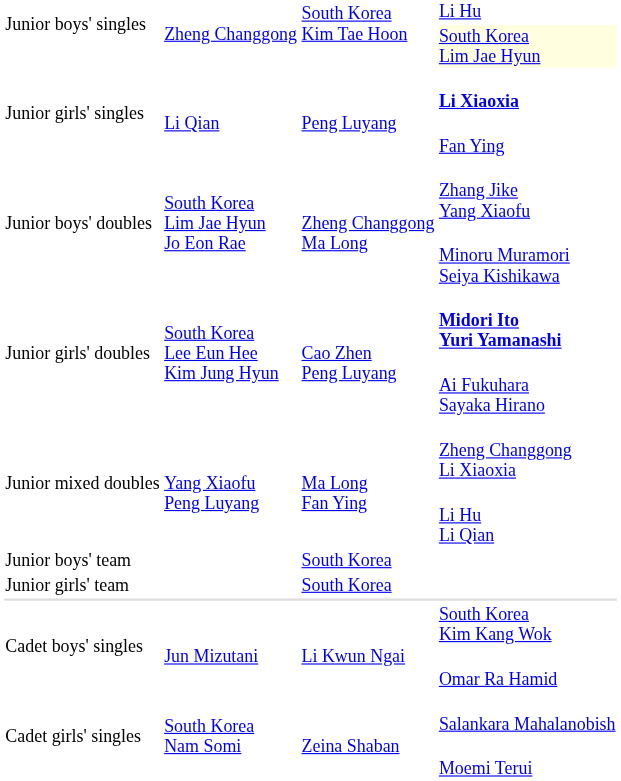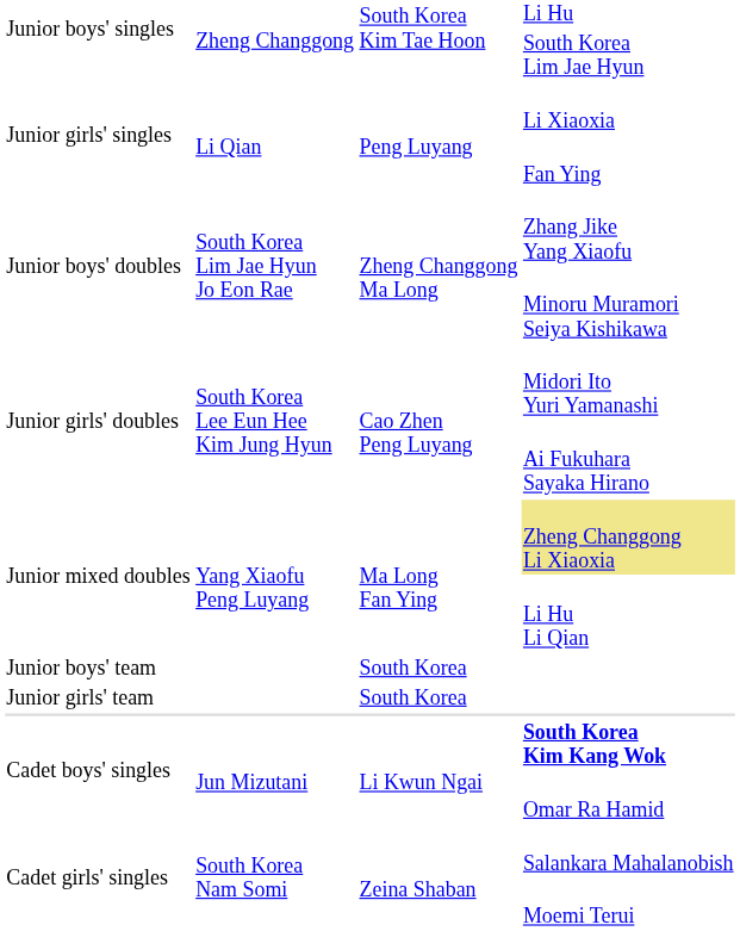South Korea Lim Jae Hyun | column 4: lightyellow background -> no background
Li Xiaoxia | column 4: bold -> normal
Midori Ito Yuri Yamanashi | column 4: bold -> normal
Zheng Changgong Li Xiaoxia | column 4: no background -> khaki background
South Korea Kim Kang Wok | column 4: normal -> bold
